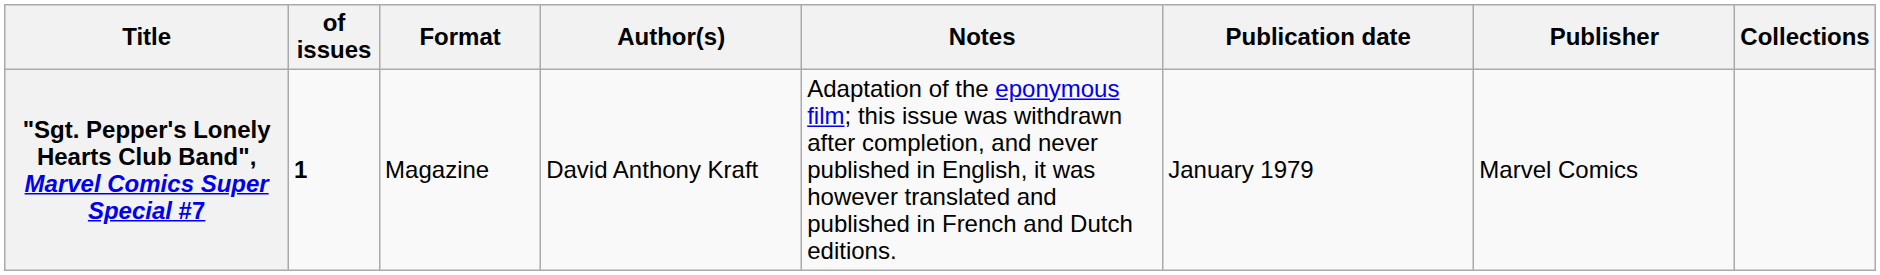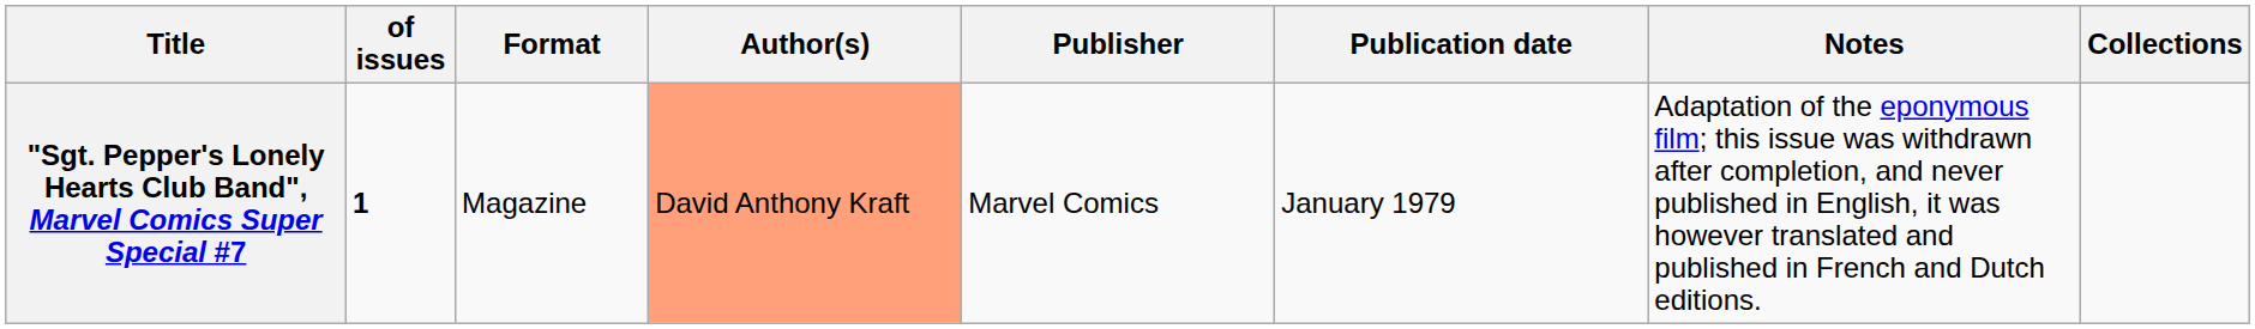columns swapped: Publisher <-> Notes
row 2 | Author(s): no background -> lightsalmon background
